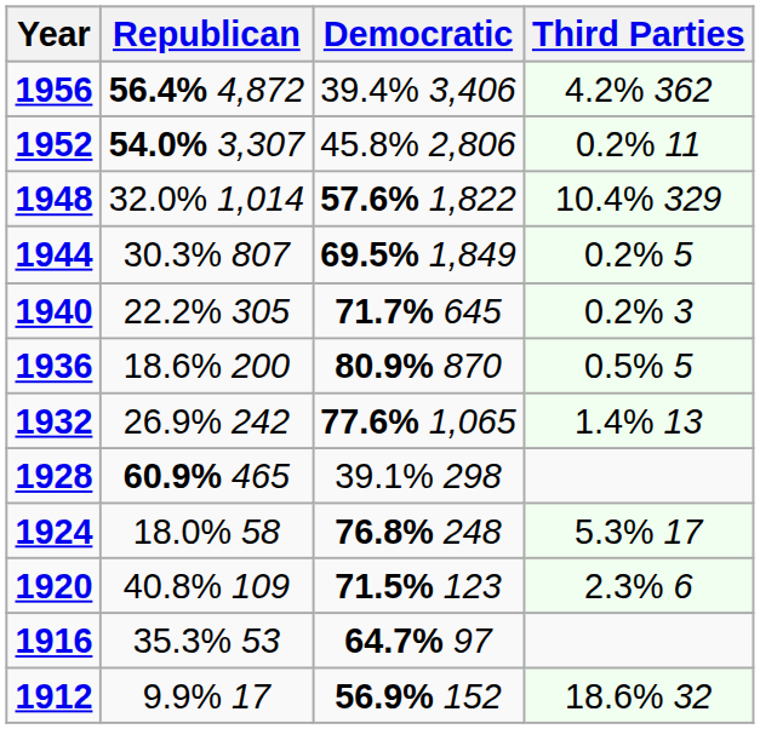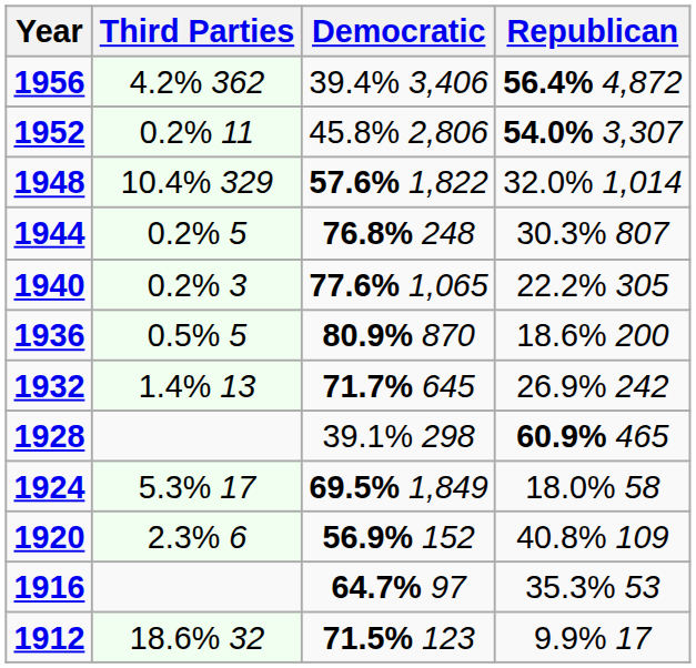columns swapped: Republican <-> Third Parties
1944 | Democratic: 69.5% 1,849 -> 76.8% 248
1940 | Democratic: 71.7% 645 -> 77.6% 1,065
1932 | Democratic: 77.6% 1,065 -> 71.7% 645
1924 | Democratic: 76.8% 248 -> 69.5% 1,849
1920 | Democratic: 71.5% 123 -> 56.9% 152
1912 | Democratic: 56.9% 152 -> 71.5% 123
